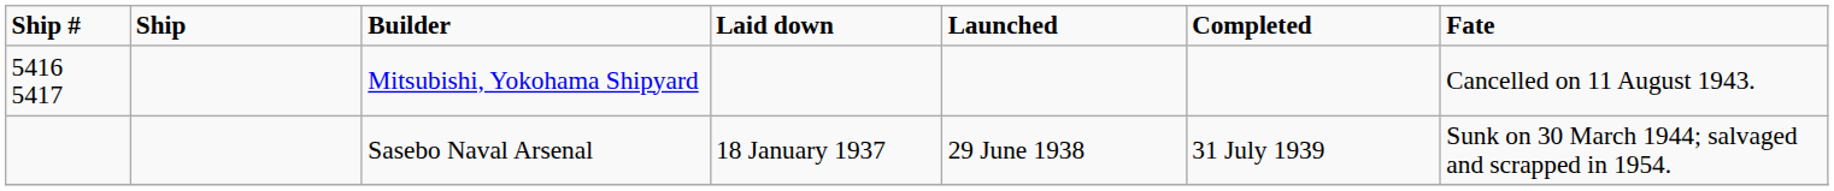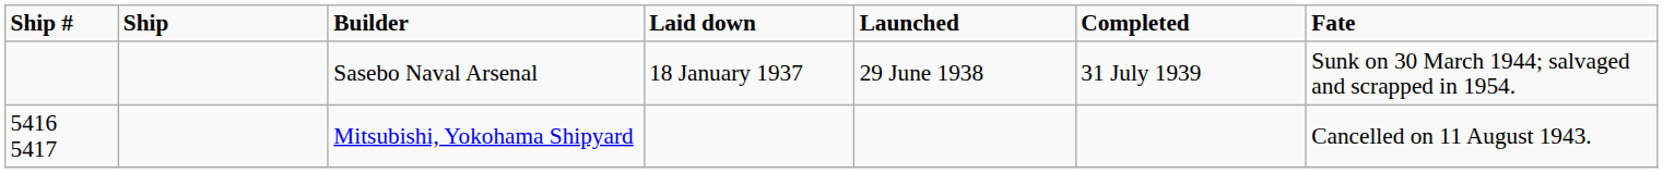rows swapped: Sasebo Naval Arsenal <-> Mitsubishi, Yokohama Shipyard
